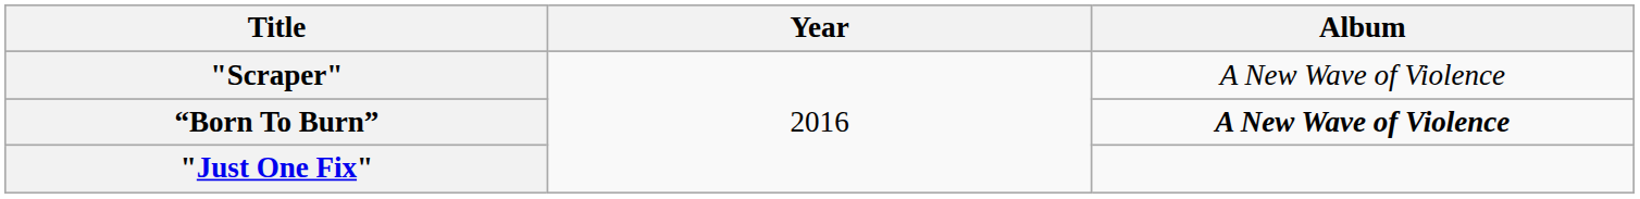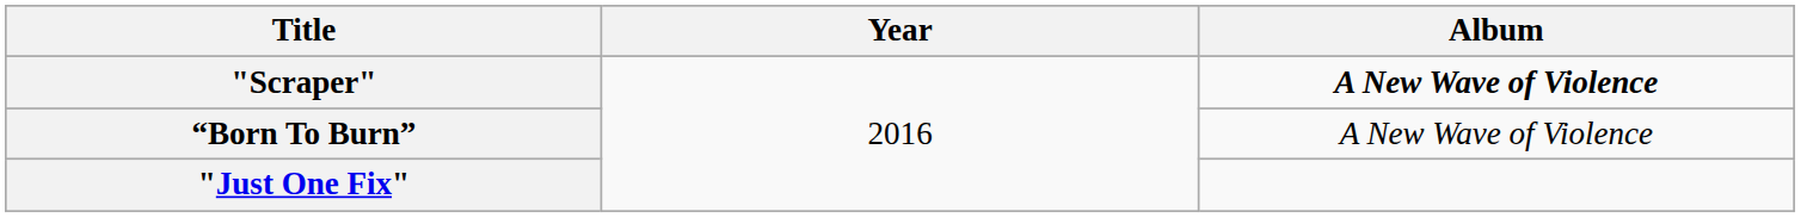"Scraper" | Album: normal -> bold
“Born To Burn” | Album: bold -> normal
